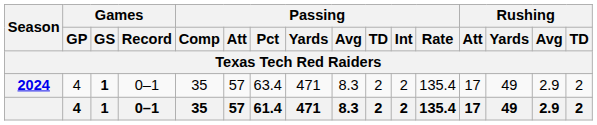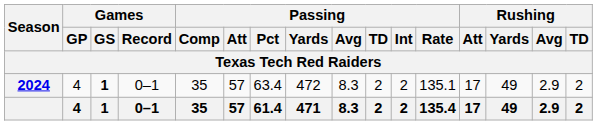2024 | Passing / Yards / Texas Tech Red Raiders: 471 -> 472
2024 | Passing / Rate / Texas Tech Red Raiders: 135.4 -> 135.1
